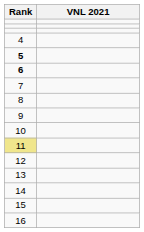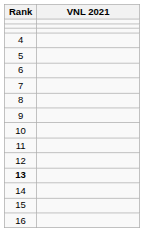row 6 | Rank: bold -> normal
row 7 | Rank: bold -> normal
row 12 | Rank: khaki background -> no background
row 14 | Rank: normal -> bold
